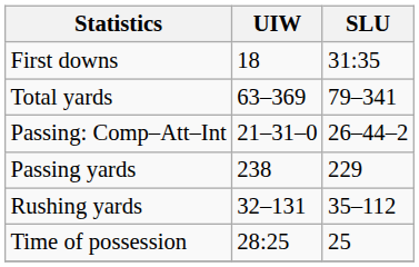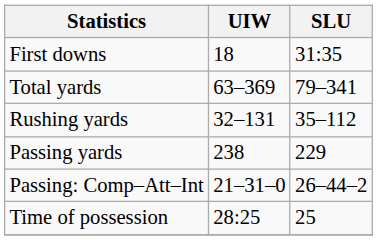rows swapped: Rushing yards <-> Passing: Comp–Att–Int
